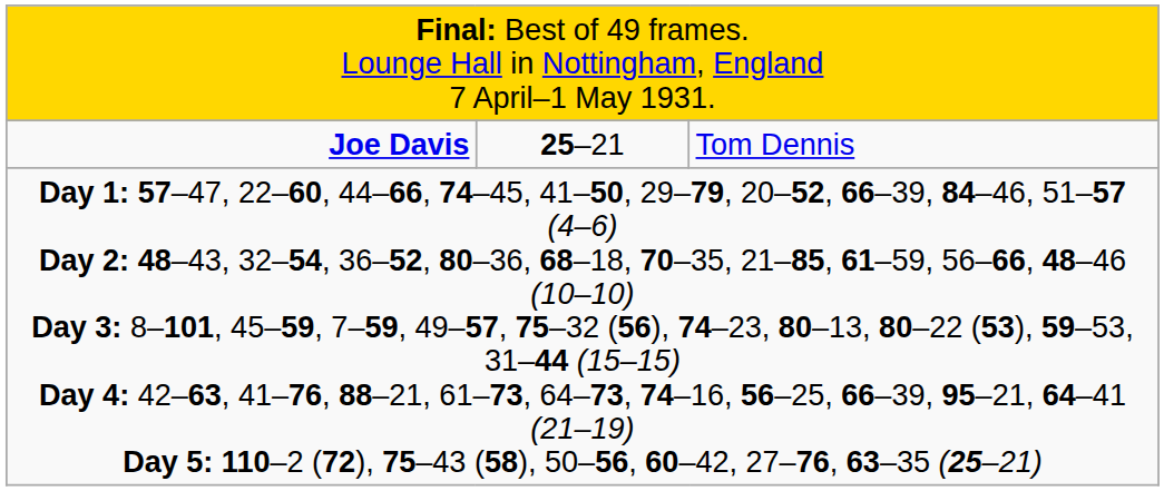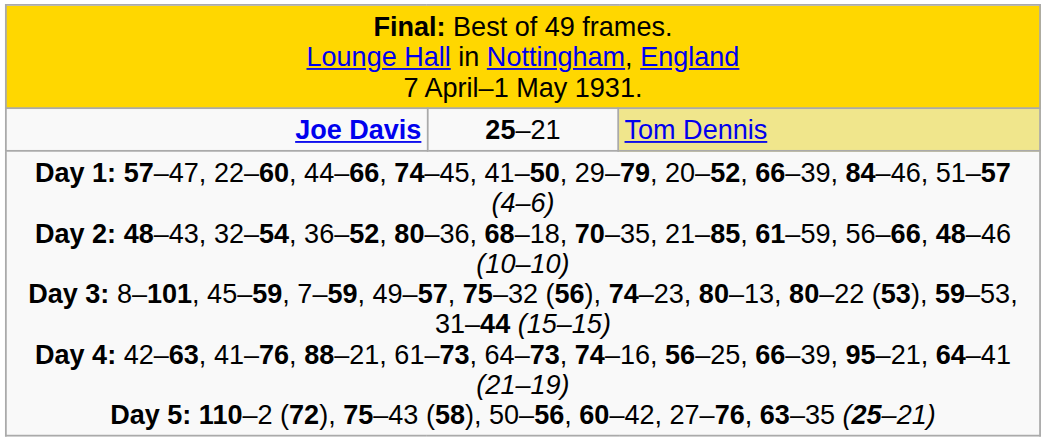Joe Davis | column 3: no background -> khaki background
